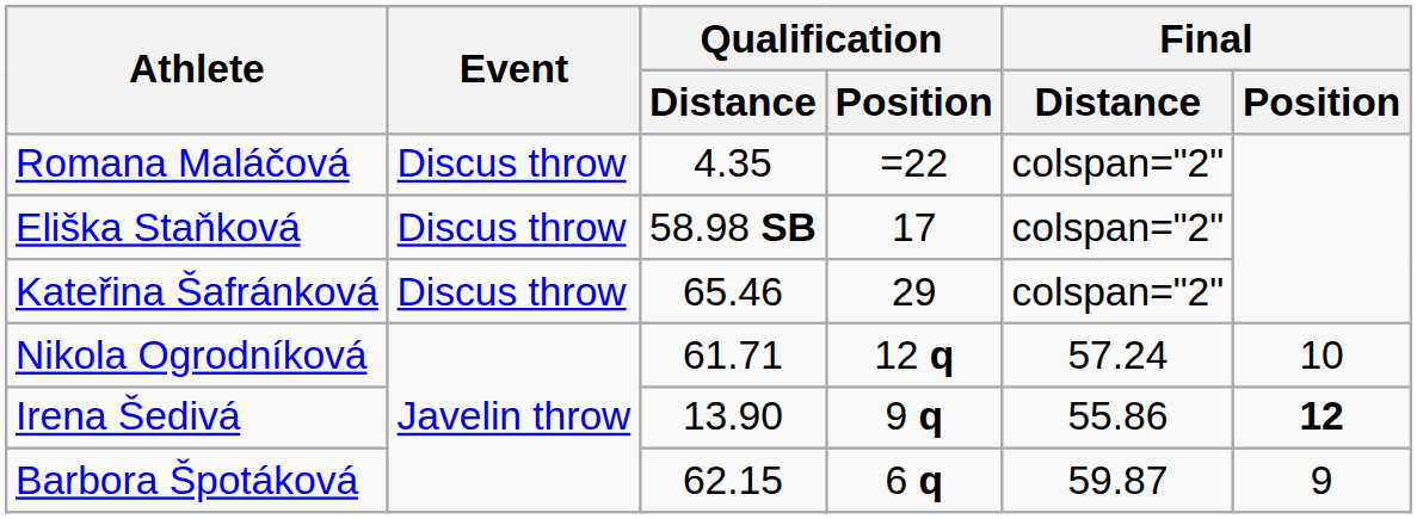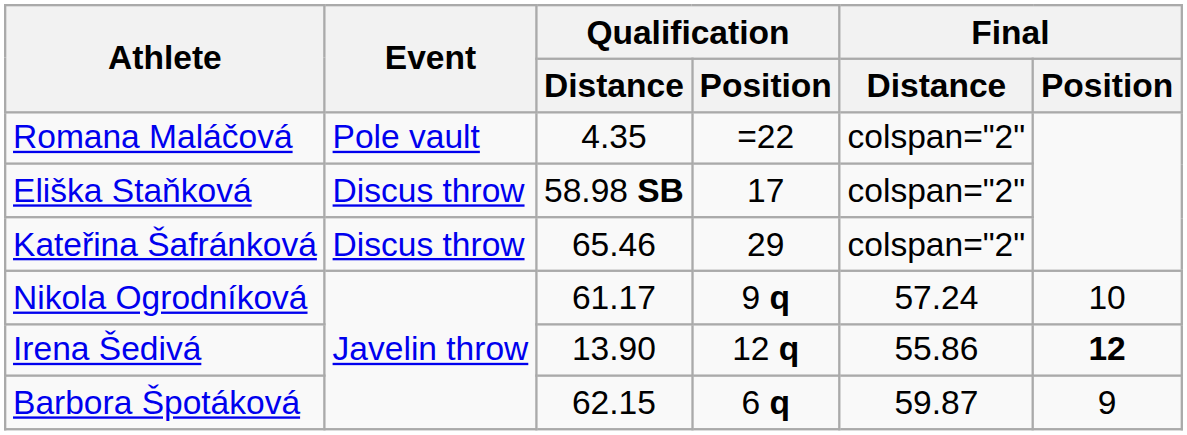Romana Maláčová | Event: Discus throw -> Pole vault
Nikola Ogrodníková | Qualification / Distance: 61.71 -> 61.17
Nikola Ogrodníková | Qualification / Position: 12 q -> 9 q
Irena Šedivá | Qualification / Position: 9 q -> 12 q
